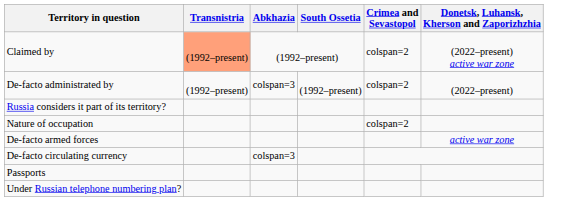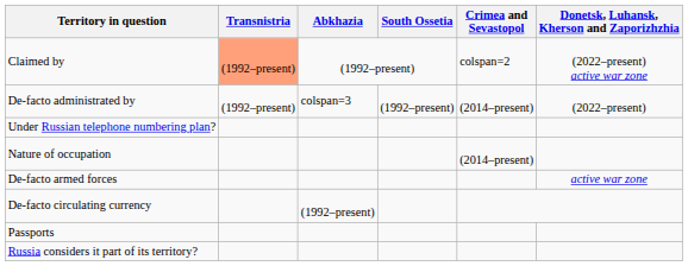De-facto administrated by | Crimea and Sevastopol: colspan=2 -> (2014–present)
rows swapped: Russia considers it part of its territory? <-> Under Russian telephone numbering plan?
Nature of occupation | Crimea and Sevastopol: colspan=2 -> (2014–present)
De-facto circulating currency | Abkhazia: colspan=3 -> (1992–present)
